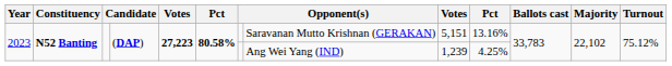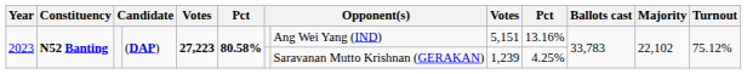row 2 | column 8: Saravanan Mutto Krishnan (GERAKAN) -> Ang Wei Yang (IND)
row 3 | column 8: Ang Wei Yang (IND) -> Saravanan Mutto Krishnan (GERAKAN)
